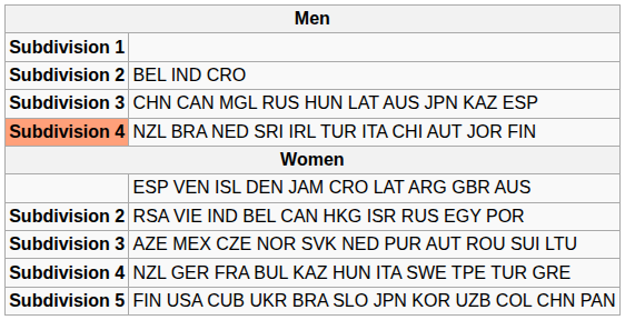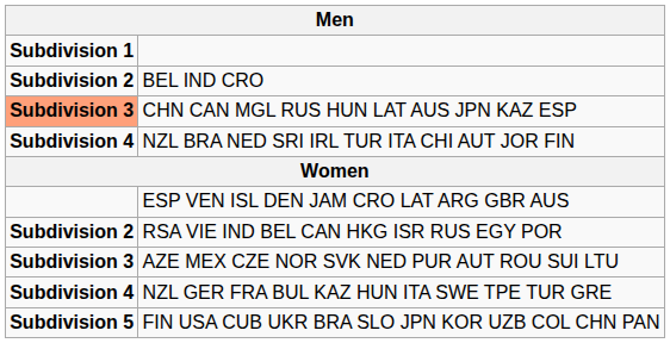CHN CAN MGL RUS HUN LAT AUS JPN KAZ ESP | Subdivision 1: no background -> lightsalmon background
NZL BRA NED SRI IRL TUR ITA CHI AUT JOR FIN | Subdivision 1: lightsalmon background -> no background
